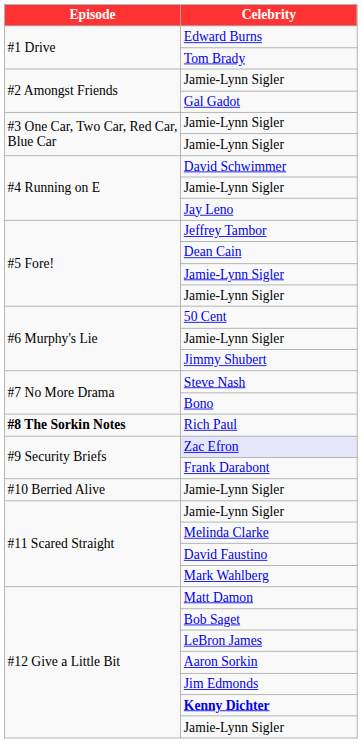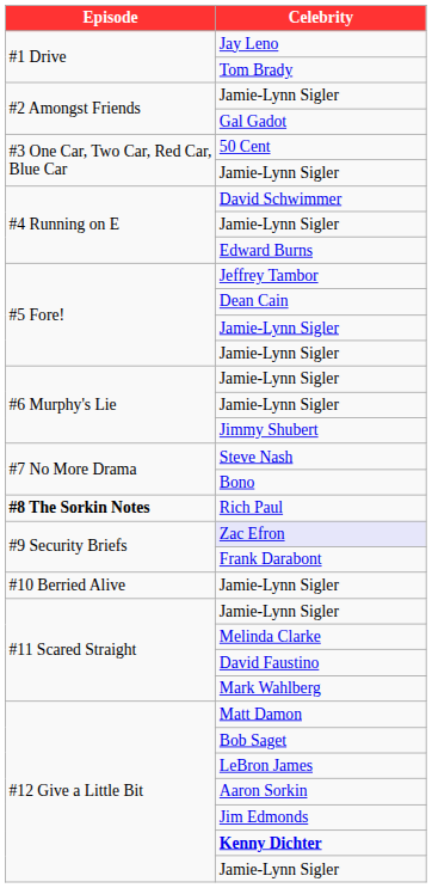row 2 | Celebrity: Edward Burns -> Jay Leno
row 6 | Celebrity: Jamie-Lynn Sigler -> 50 Cent
row 10 | Celebrity: Jay Leno -> Edward Burns
row 15 | Celebrity: 50 Cent -> Jamie-Lynn Sigler
